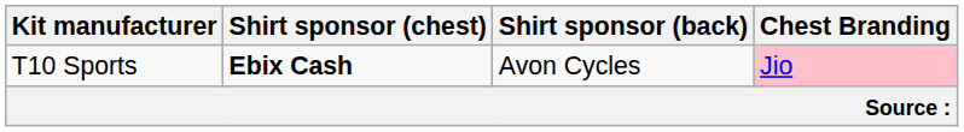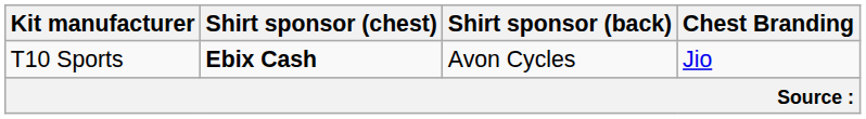T10 Sports | Chest Branding: pink background -> no background
